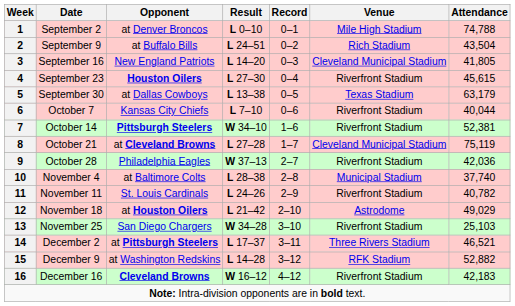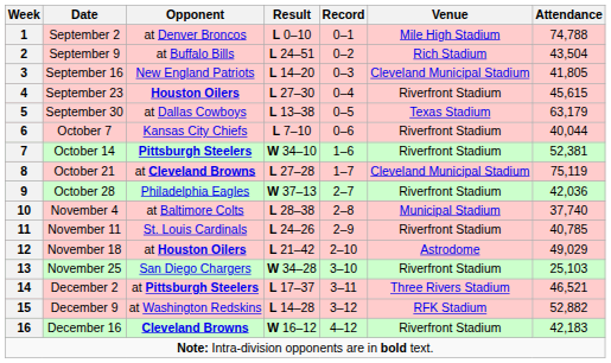11 | Attendance: 40,782 -> 40,785
